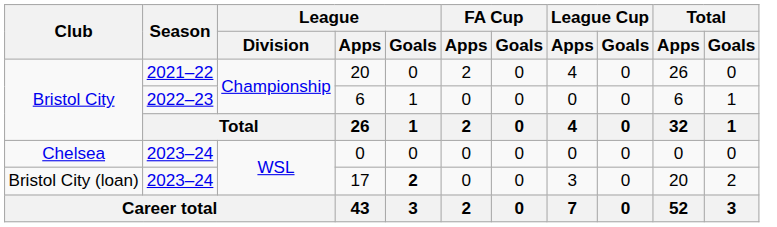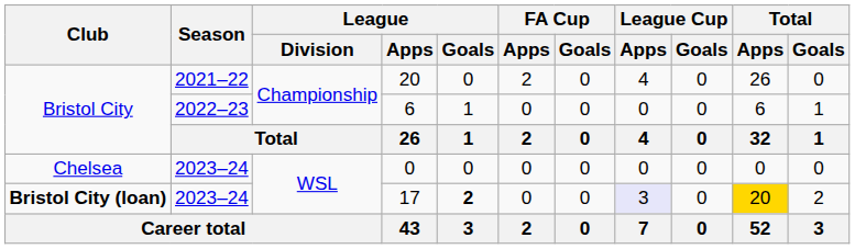17 | Club: normal -> bold
17 | League Cup / Apps: no background -> lavender background
17 | Total / Apps: no background -> gold background
